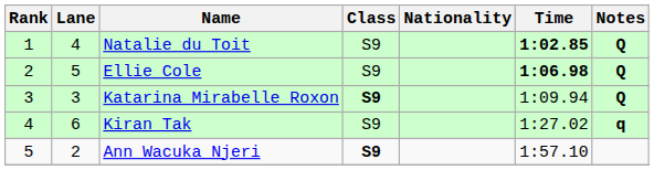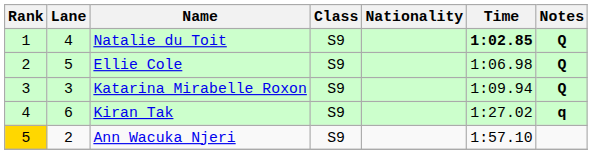Ellie Cole | Time: bold -> normal
Katarina Mirabelle Roxon | Class: bold -> normal
Ann Wacuka Njeri | Rank: no background -> gold background
Ann Wacuka Njeri | Class: bold -> normal
